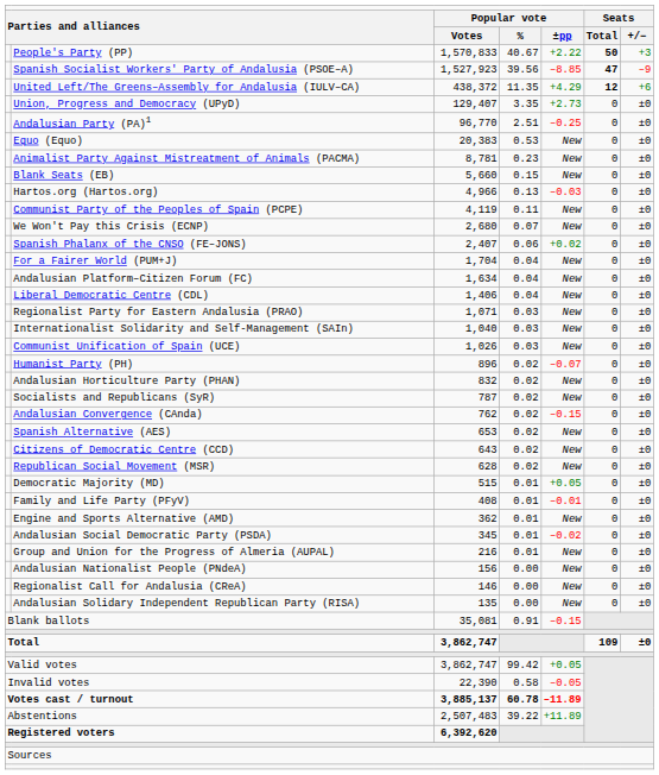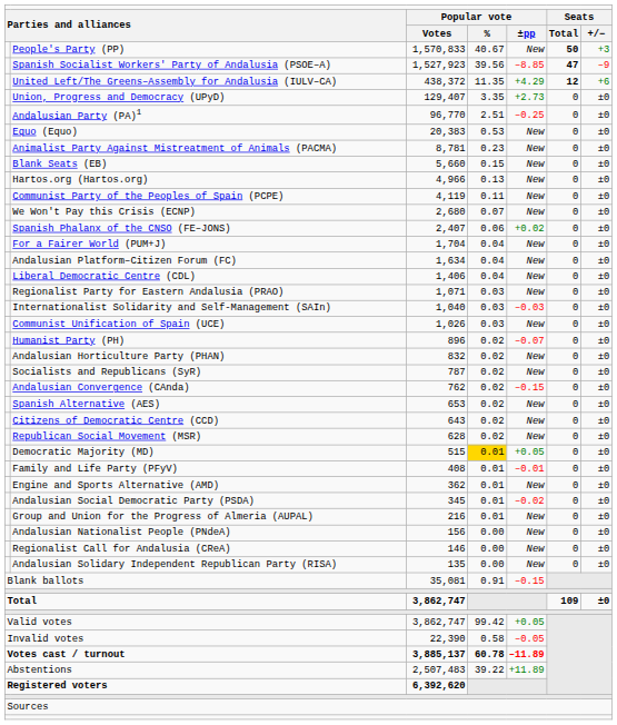People's Party (PP) | column 5: +2.22 -> New
Hartos.org (Hartos.org) | column 5: –0.03 -> New
Internationalist Solidarity and Self-Management (SAIn) | column 5: New -> –0.03
Democratic Majority (MD) | column 4: no background -> gold background
